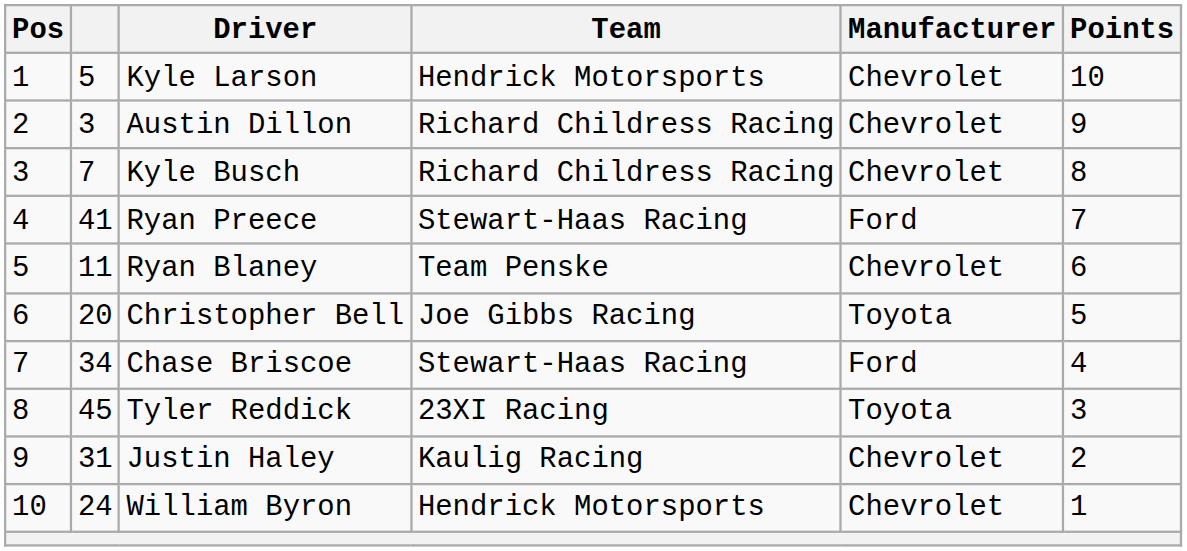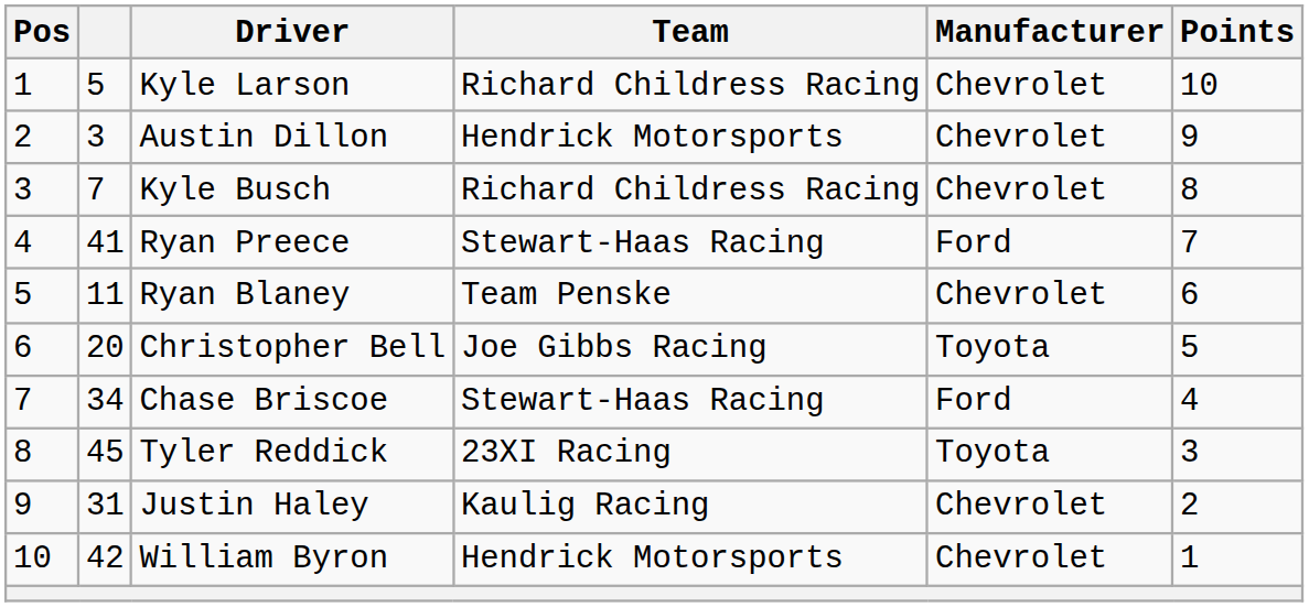Kyle Larson | Team: Hendrick Motorsports -> Richard Childress Racing
Austin Dillon | Team: Richard Childress Racing -> Hendrick Motorsports
William Byron | column 2: 24 -> 42
